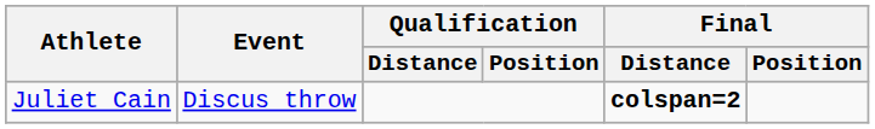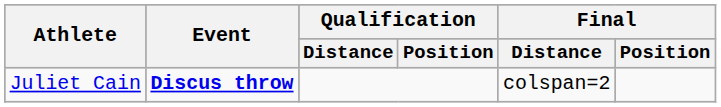Juliet Cain | Event: normal -> bold
Juliet Cain | Final / Distance: bold -> normal
